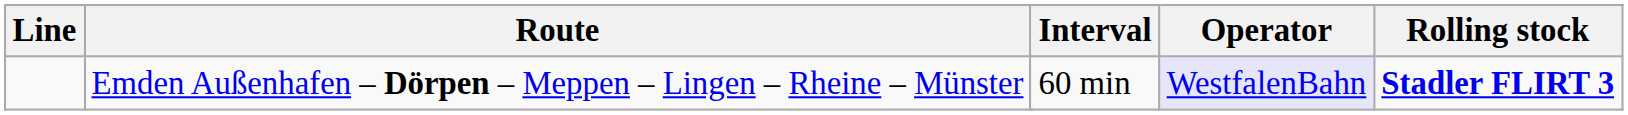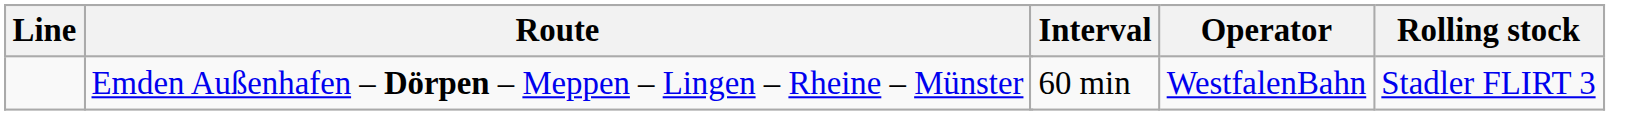row 2 | Operator: lavender background -> no background
row 2 | Rolling stock: bold -> normal
